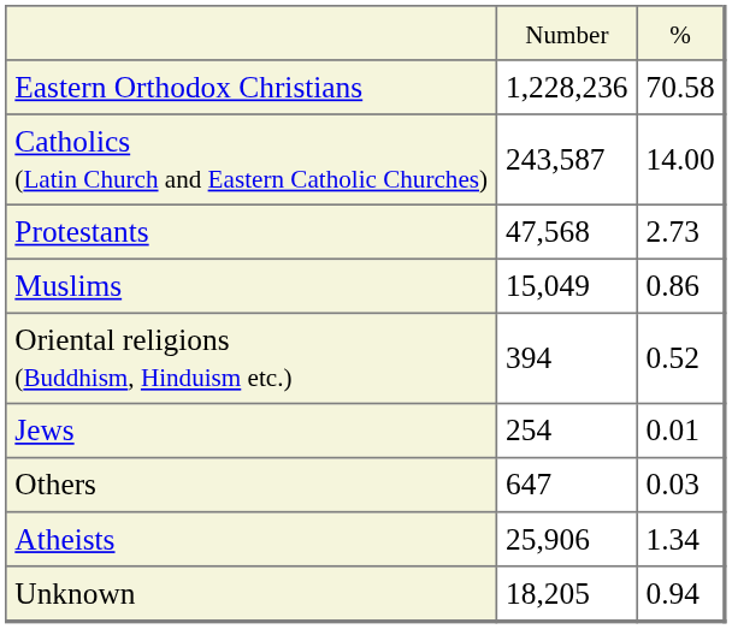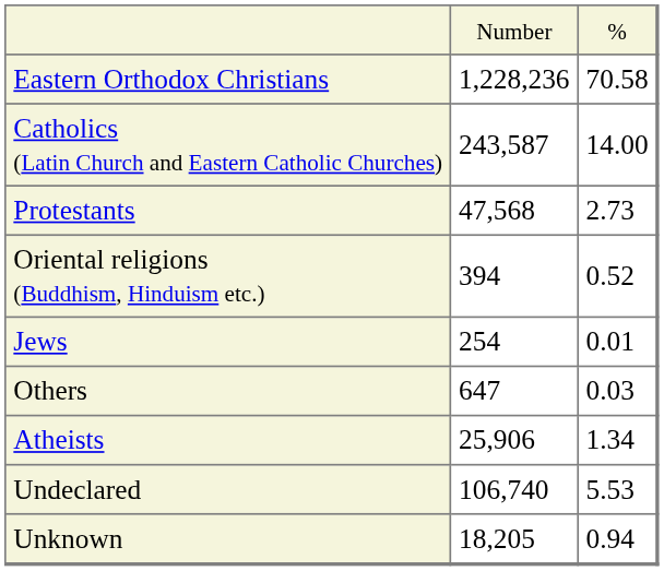- row: Muslims | 15,049 | 0.86
+ row: Undeclared | 106,740 | 5.53
